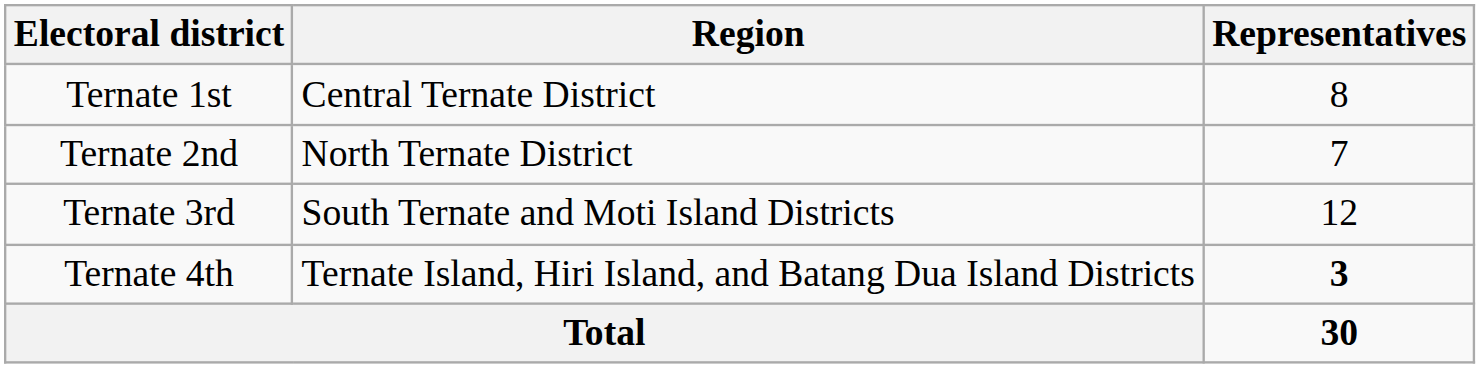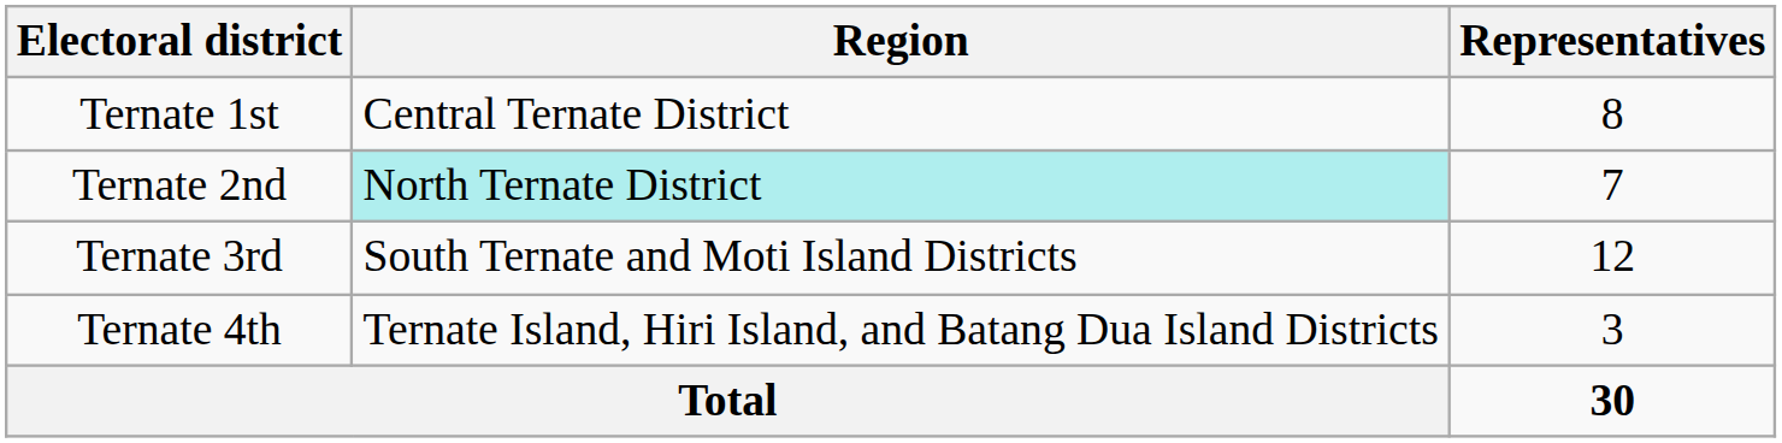Ternate 2nd | Region: no background -> paleturquoise background
Ternate 4th | Representatives: bold -> normal
